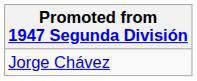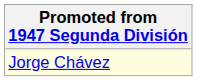row 2 | column 1: no background -> lightyellow background
